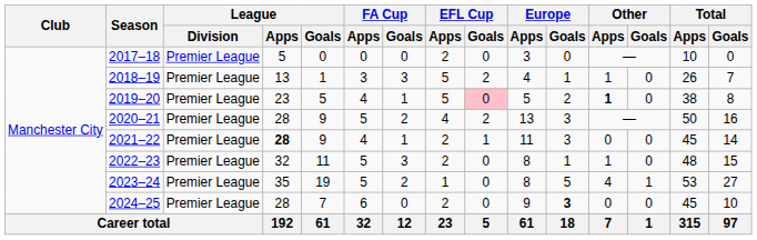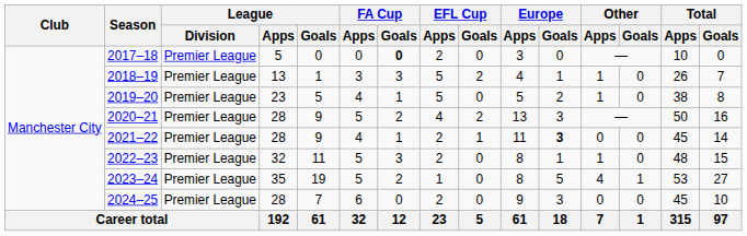2017–18 | FA Cup / Goals: normal -> bold
2019–20 | EFL Cup / Goals: pink background -> no background
2019–20 | Other / Apps: bold -> normal
2021–22 | League / Apps: bold -> normal
2021–22 | Europe / Goals: normal -> bold
2024–25 | Europe / Goals: bold -> normal
